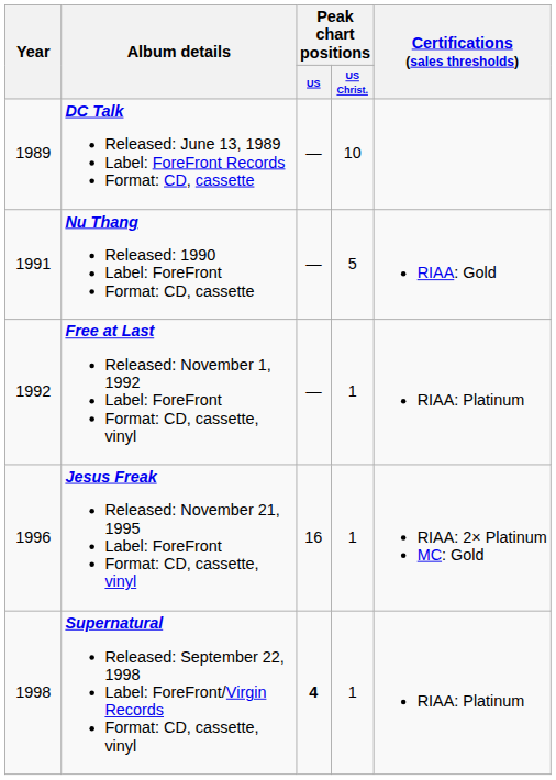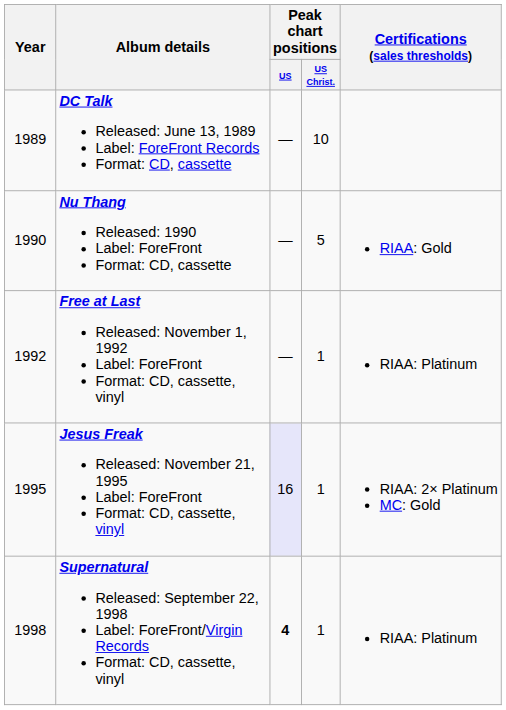row 4 | Year: 1991 -> 1990
row 6 | Year: 1996 -> 1995
row 6 | Peak chart positions / US: no background -> lavender background
